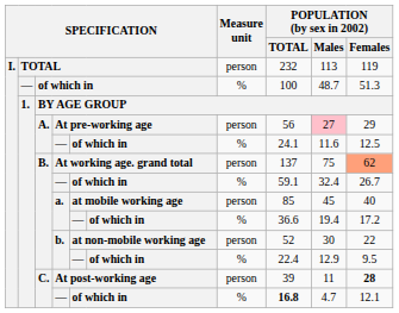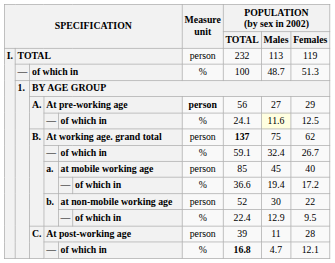At pre-working age | Measure unit: normal -> bold
At pre-working age | POPULATION (by sex in 2002) / Males: pink background -> no background
A. / — | POPULATION (by sex in 2002) / Males: no background -> lightyellow background
At working age. grand total | POPULATION (by sex in 2002) / TOTAL: normal -> bold
At working age. grand total | POPULATION (by sex in 2002) / Females: lightsalmon background -> no background
At post-working age | POPULATION (by sex in 2002) / Females: bold -> normal
